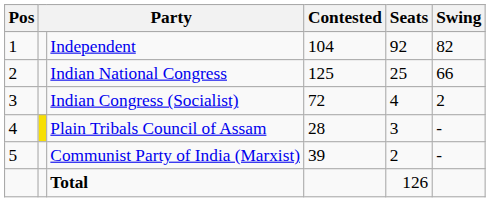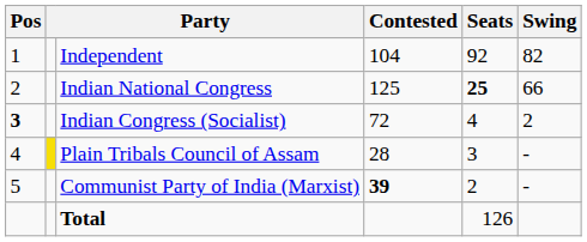Indian National Congress | Seats: normal -> bold
Indian Congress (Socialist) | Pos: normal -> bold
Communist Party of India (Marxist) | Contested: normal -> bold
